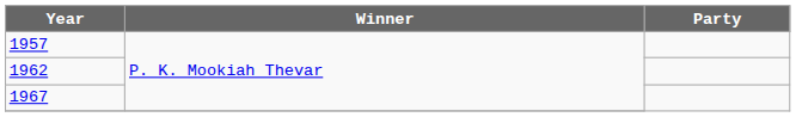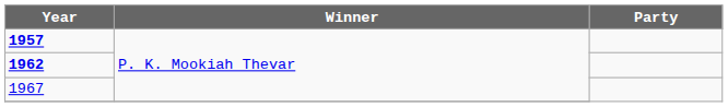1957 | Year: normal -> bold
1962 | Year: normal -> bold
